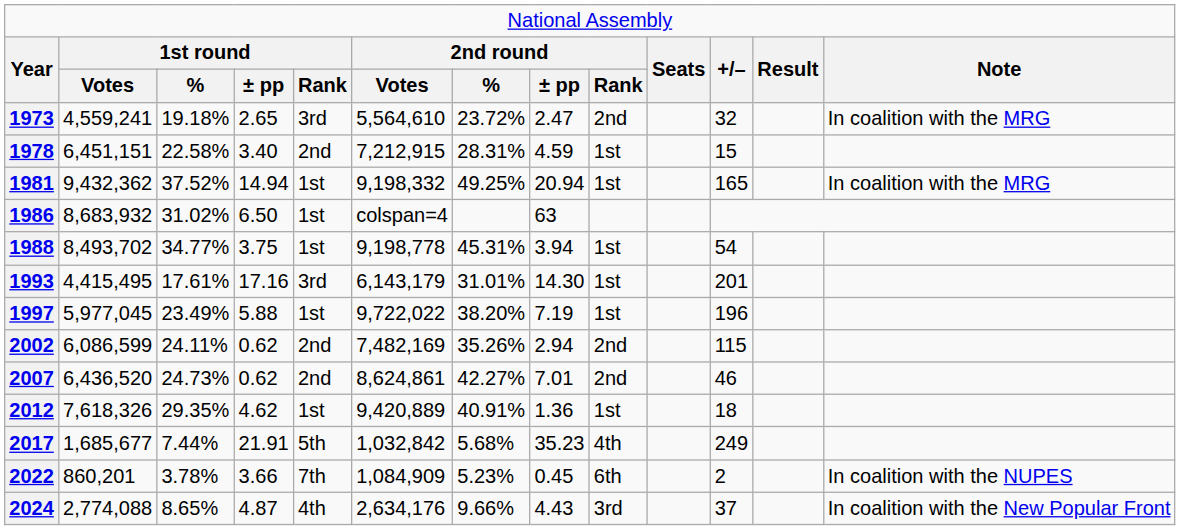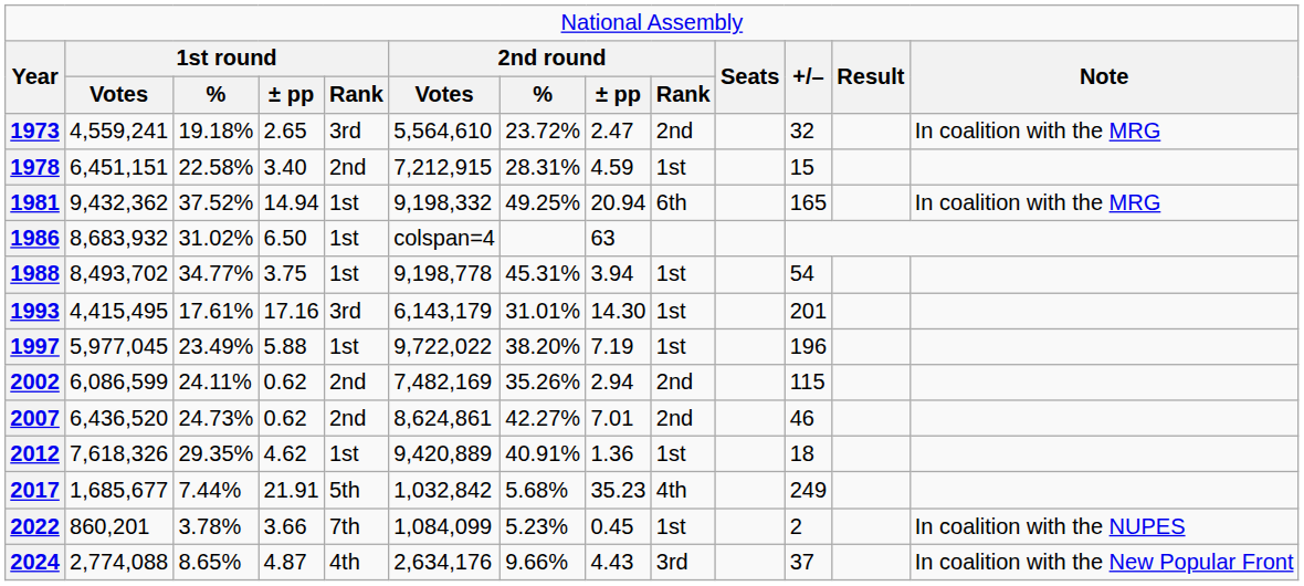1981 | column 9: 1st -> 6th
2022 | column 6: 1,084,909 -> 1,084,099
2022 | column 9: 6th -> 1st
